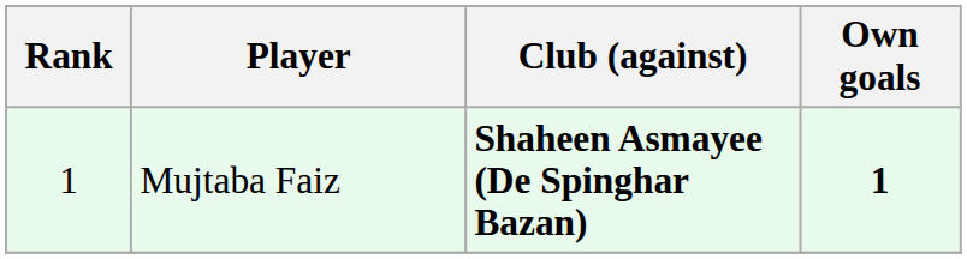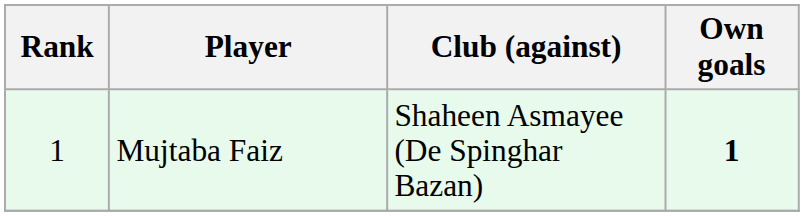Mujtaba Faiz | Club (against): bold -> normal
